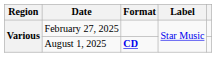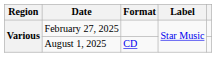August 1, 2025 | Format: bold -> normal
